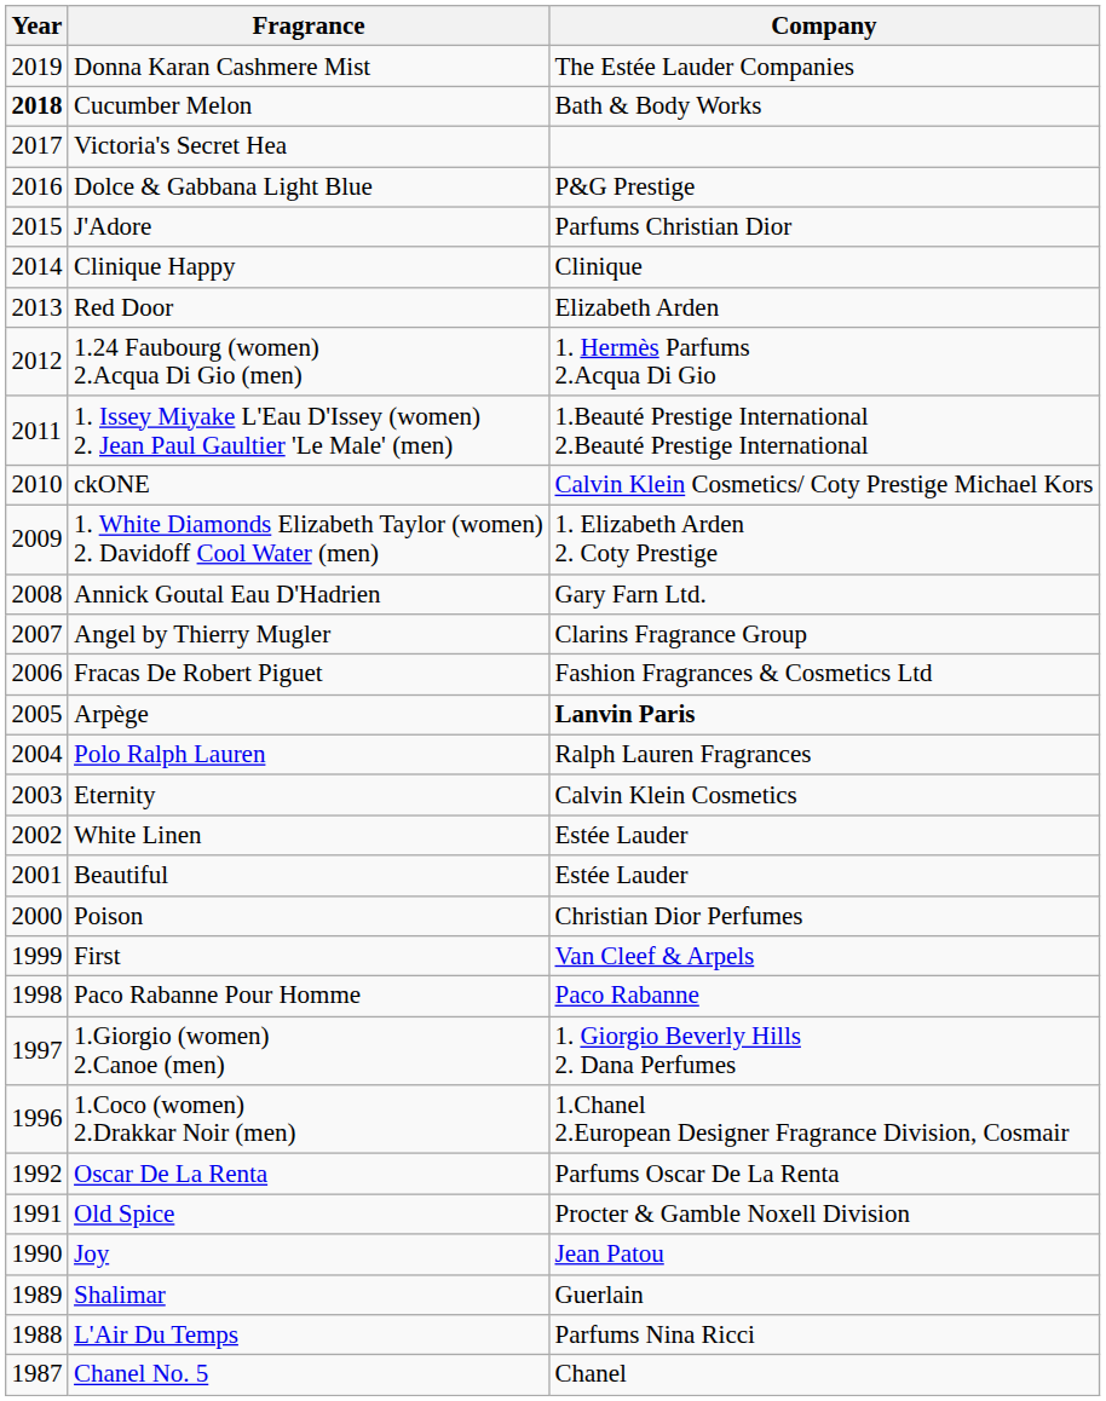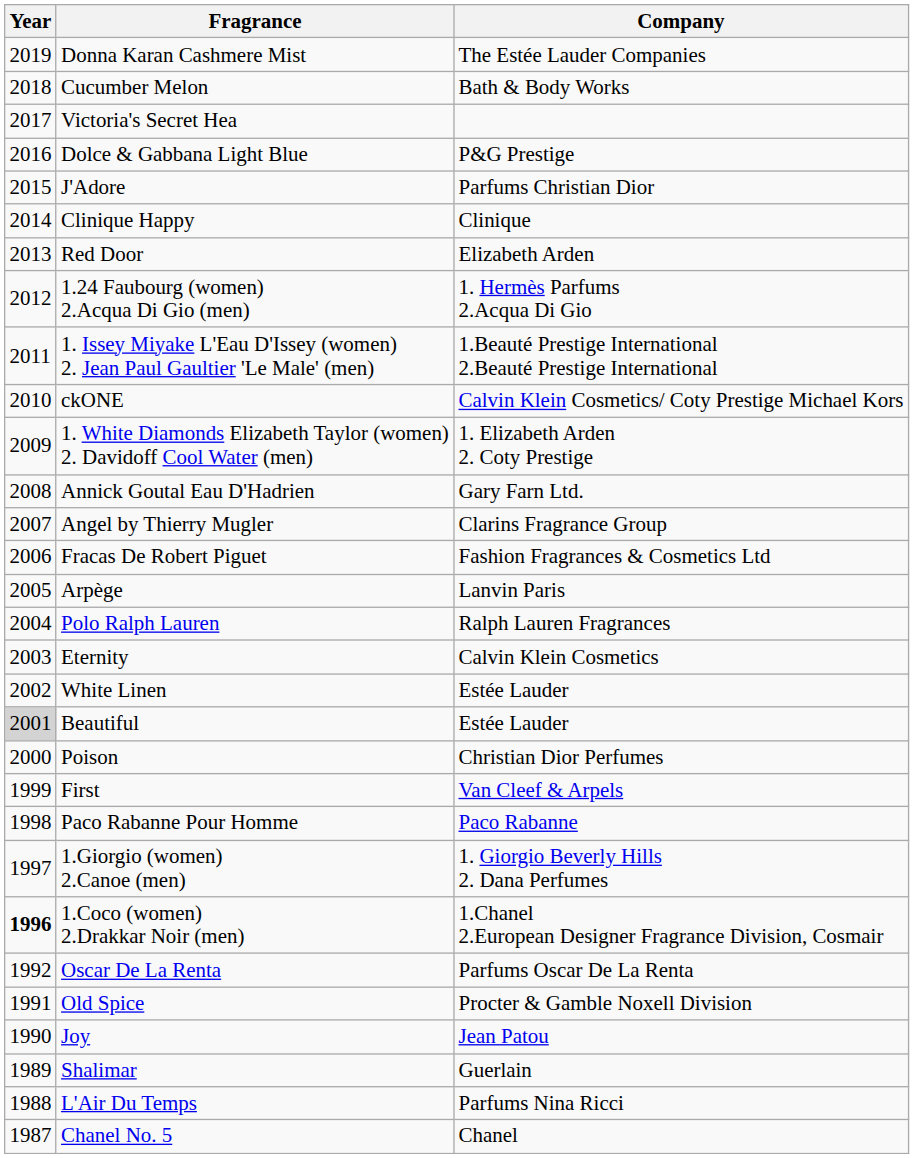Cucumber Melon | Year: bold -> normal
Arpège | Company: bold -> normal
Beautiful | Year: no background -> lightgrey background
1.Coco (women) 2.Drakkar Noir (men) | Year: normal -> bold
